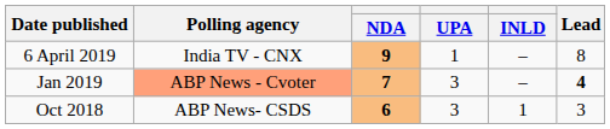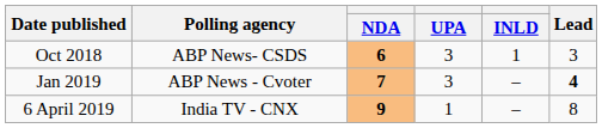rows swapped: 6 April 2019 <-> Oct 2018
Jan 2019 | Polling agency: lightsalmon background -> no background
